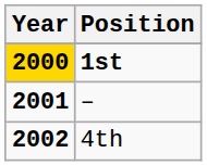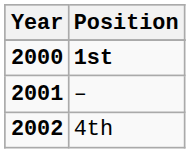1st | Year: gold background -> no background
